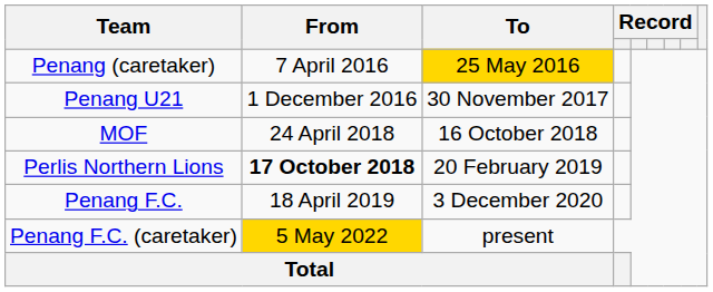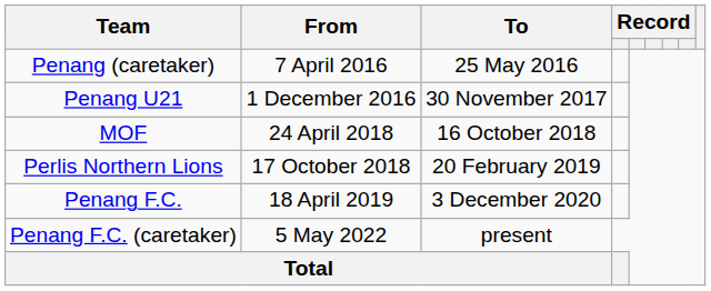Penang (caretaker) | To: gold background -> no background
Perlis Northern Lions | From: bold -> normal
Penang F.C. (caretaker) | From: gold background -> no background
